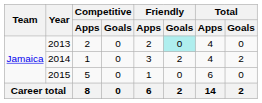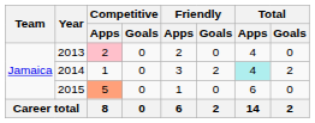2013 | Competitive / Apps: no background -> pink background
2013 | Friendly / Goals: paleturquoise background -> no background
2014 | Total / Apps: no background -> paleturquoise background
2015 | Competitive / Apps: no background -> lightsalmon background
